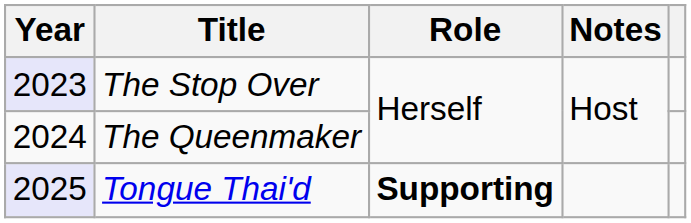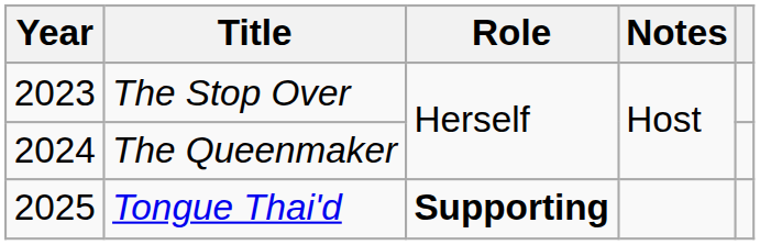The Stop Over | Year: lavender background -> no background
Tongue Thai'd | Year: lavender background -> no background
